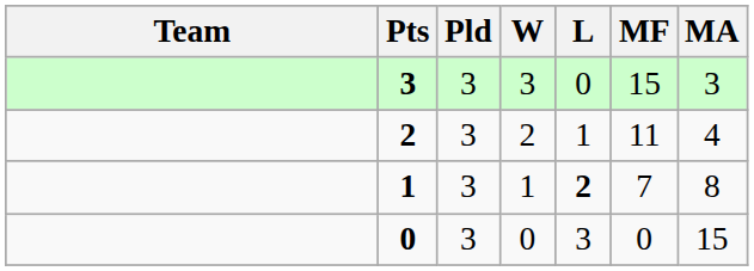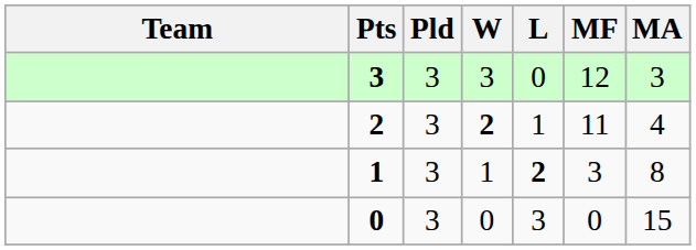row 2 | MF: 15 -> 12
row 3 | W: normal -> bold
row 4 | MF: 7 -> 3
